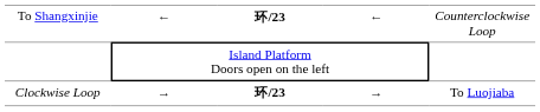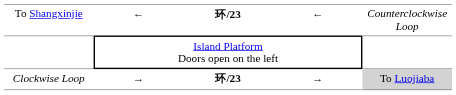Clockwise Loop | column 5: no background -> lightgrey background
